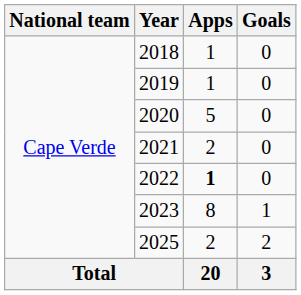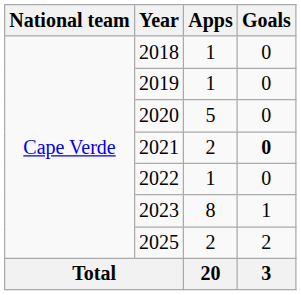2021 | Goals: normal -> bold
2022 | Apps: bold -> normal
